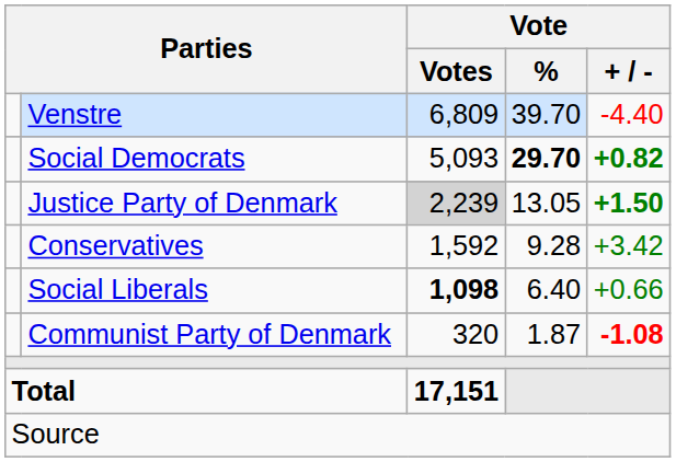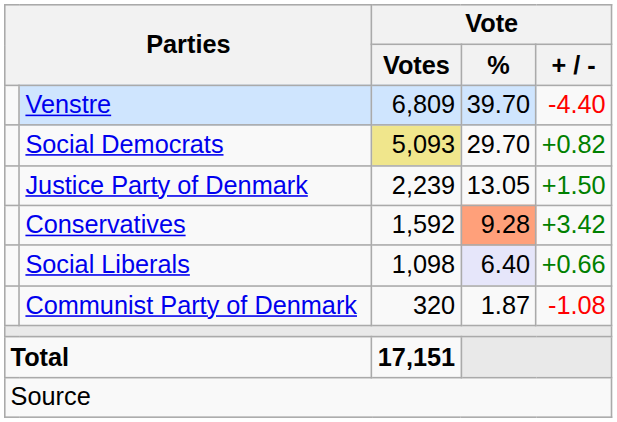Social Democrats | Vote / Votes: no background -> khaki background
Social Democrats | Vote / %: bold -> normal
Social Democrats | Vote / + / -: bold -> normal
Justice Party of Denmark | Vote / Votes: lightgrey background -> no background
Justice Party of Denmark | Vote / + / -: bold -> normal
Conservatives | Vote / %: no background -> lightsalmon background
Social Liberals | Vote / Votes: bold -> normal
Social Liberals | Vote / %: no background -> lavender background
Communist Party of Denmark | Vote / + / -: bold -> normal
